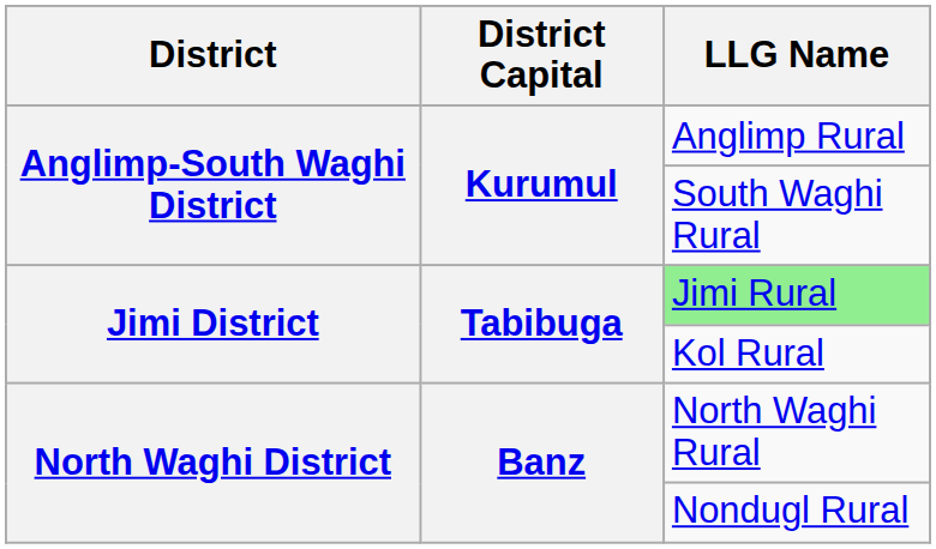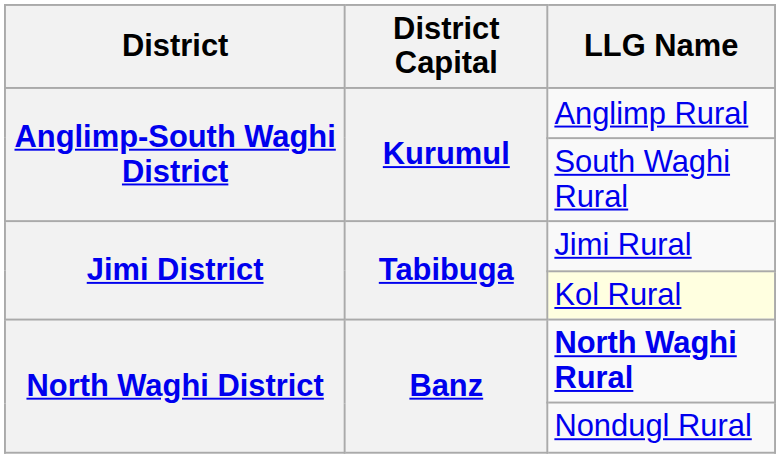Jimi Rural | LLG Name: lightgreen background -> no background
Kol Rural | LLG Name: no background -> lightyellow background
North Waghi Rural | LLG Name: normal -> bold
